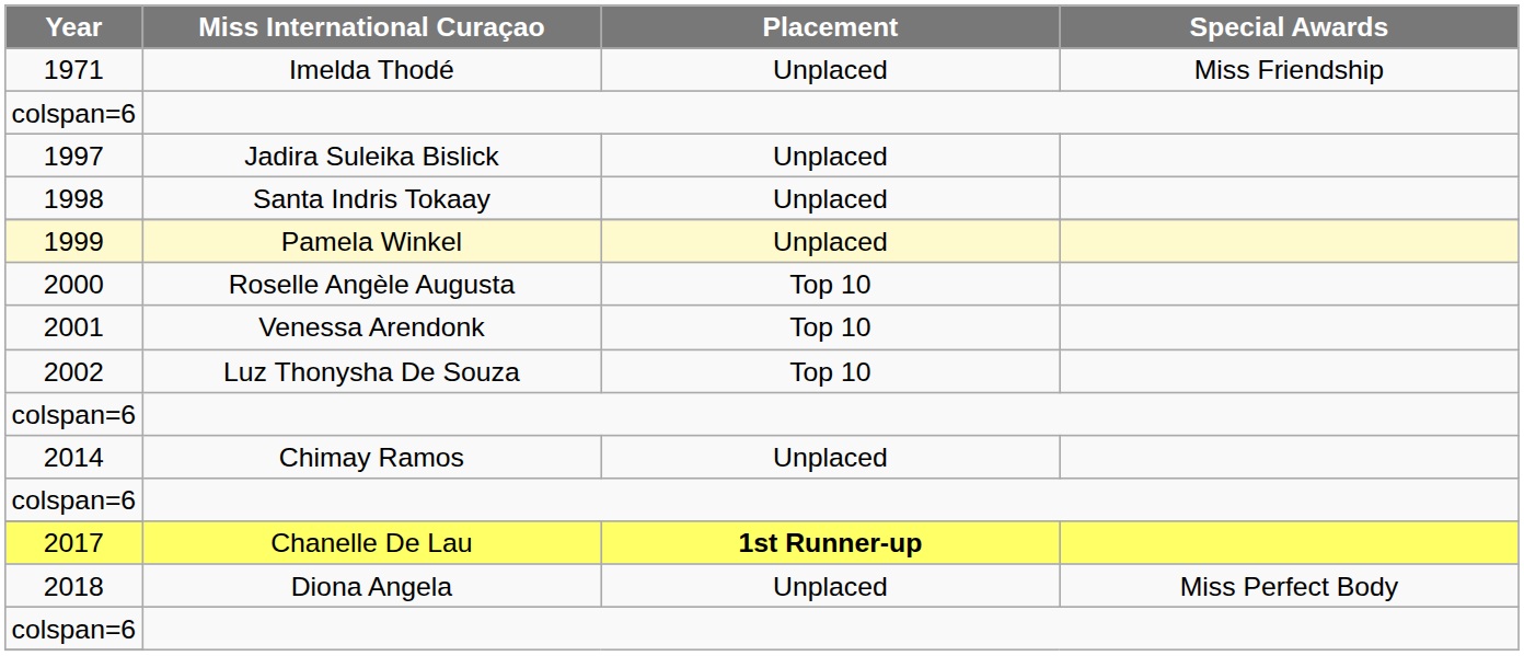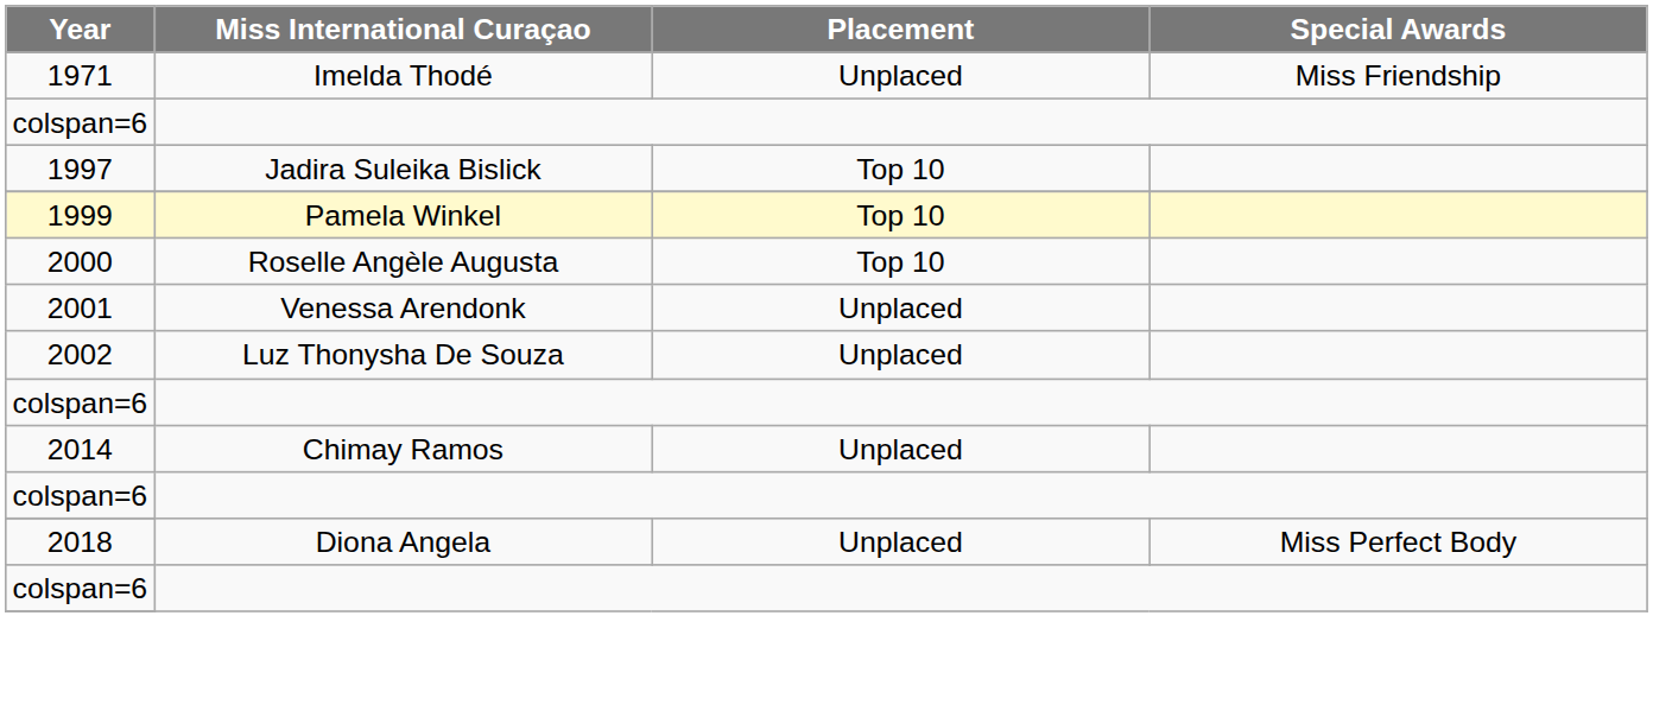1997 | Placement: Unplaced -> Top 10
- row: 1998 | Santa Indris Tokaay | Unplaced
1999 | Placement: Unplaced -> Top 10
2001 | Placement: Top 10 -> Unplaced
2002 | Placement: Top 10 -> Unplaced
- row: 2017 | Chanelle De Lau | 1st Runner-up
